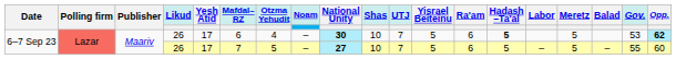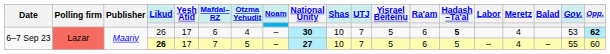row 3 | Meretz: 5 -> 4
row 4 | Likud: normal -> bold
row 4 | Meretz: 5 -> 4
